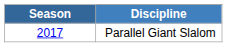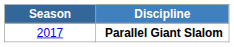2017 | column 2: normal -> bold
